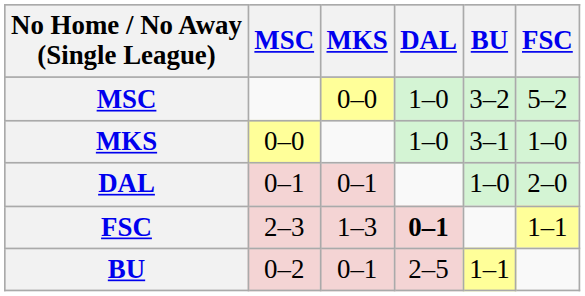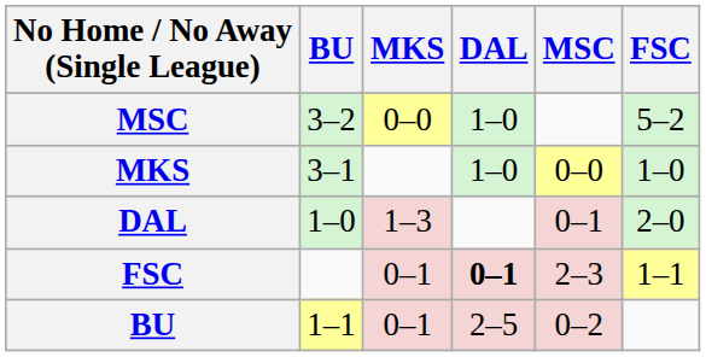columns swapped: MSC <-> BU
row 4 | MKS: 0–1 -> 1–3
row 5 | MKS: 1–3 -> 0–1
